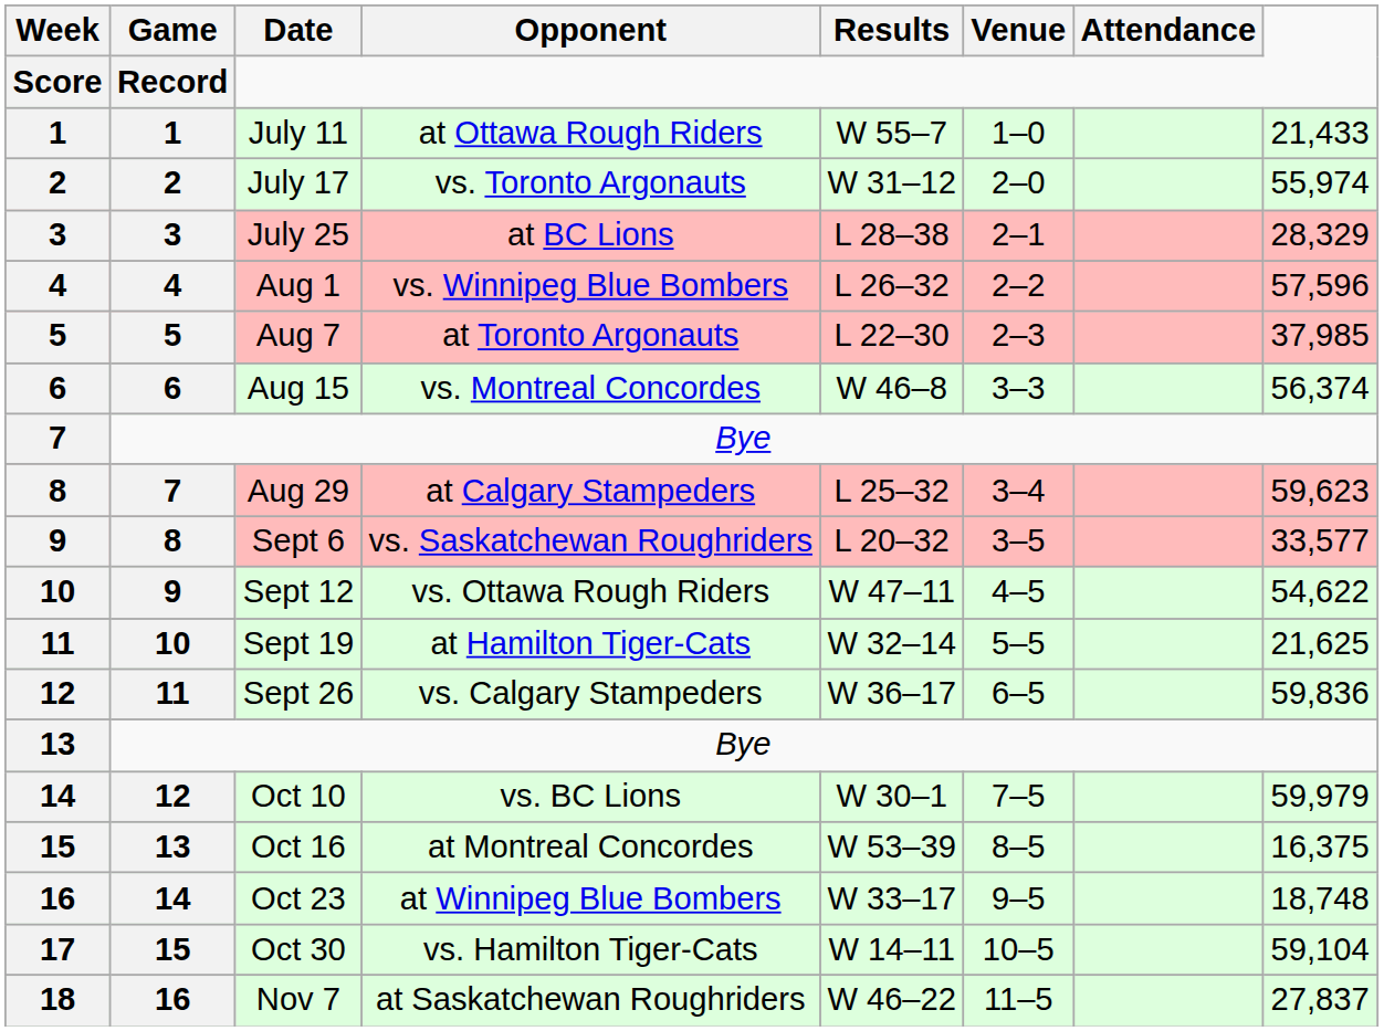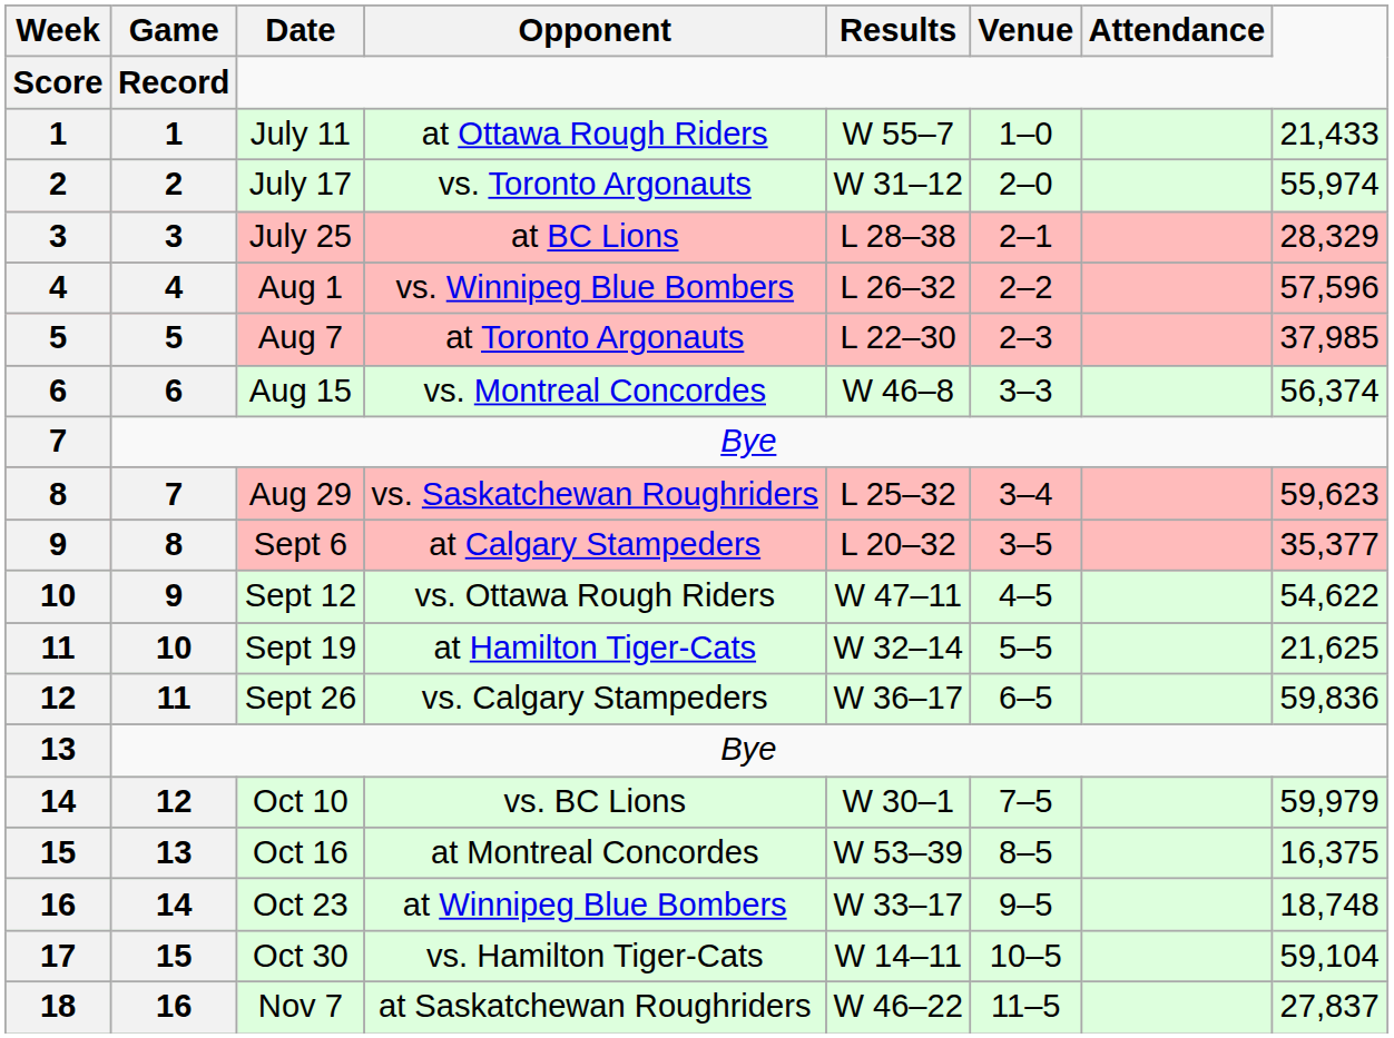Aug 29 | Opponent: at Calgary Stampeders -> vs. Saskatchewan Roughriders
Sept 6 | Opponent: vs. Saskatchewan Roughriders -> at Calgary Stampeders
Sept 6 | column 8: 33,577 -> 35,377
